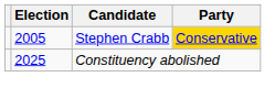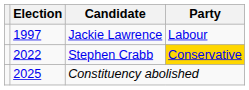+ row: 1997 | Jackie Lawrence | Labour
Stephen Crabb | Election: 2005 -> 2022
